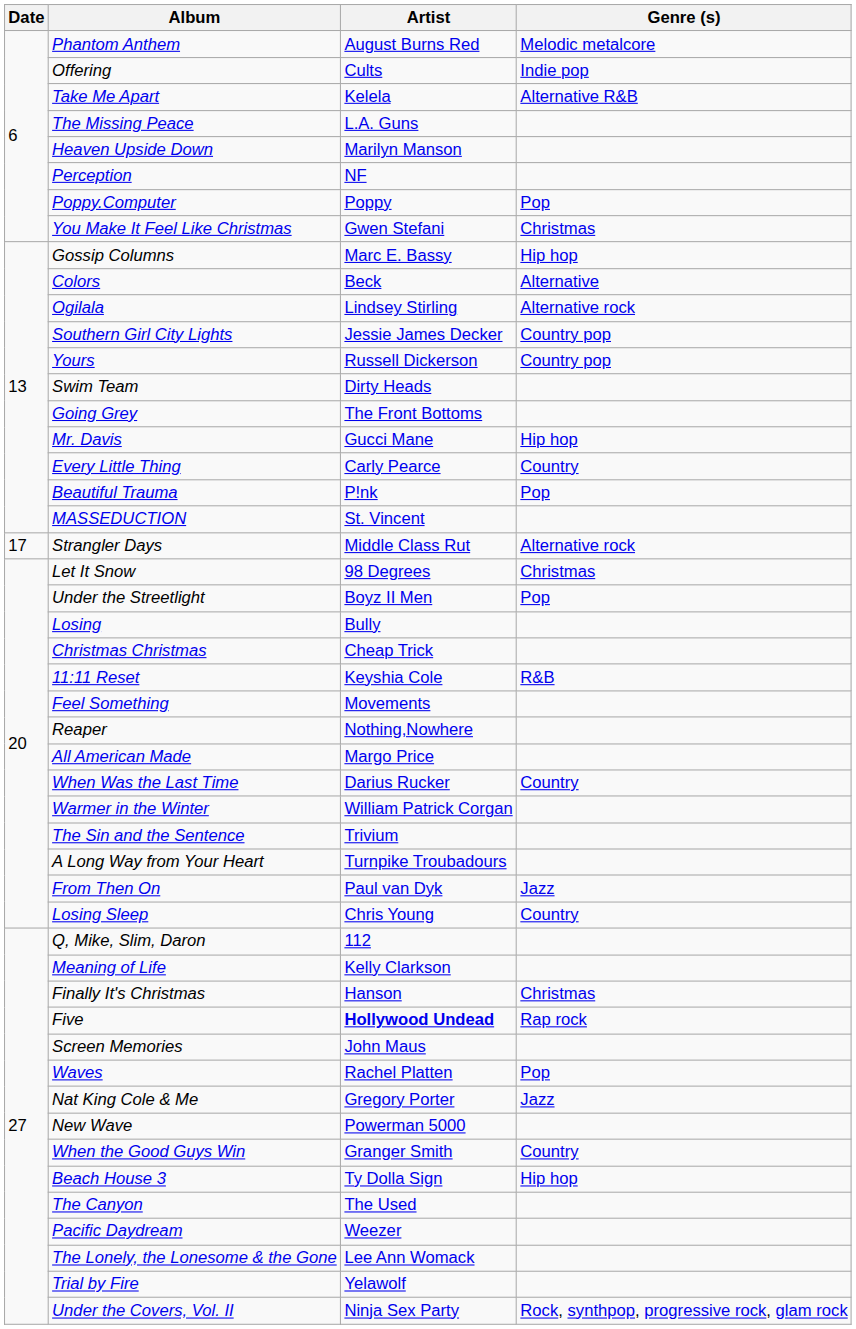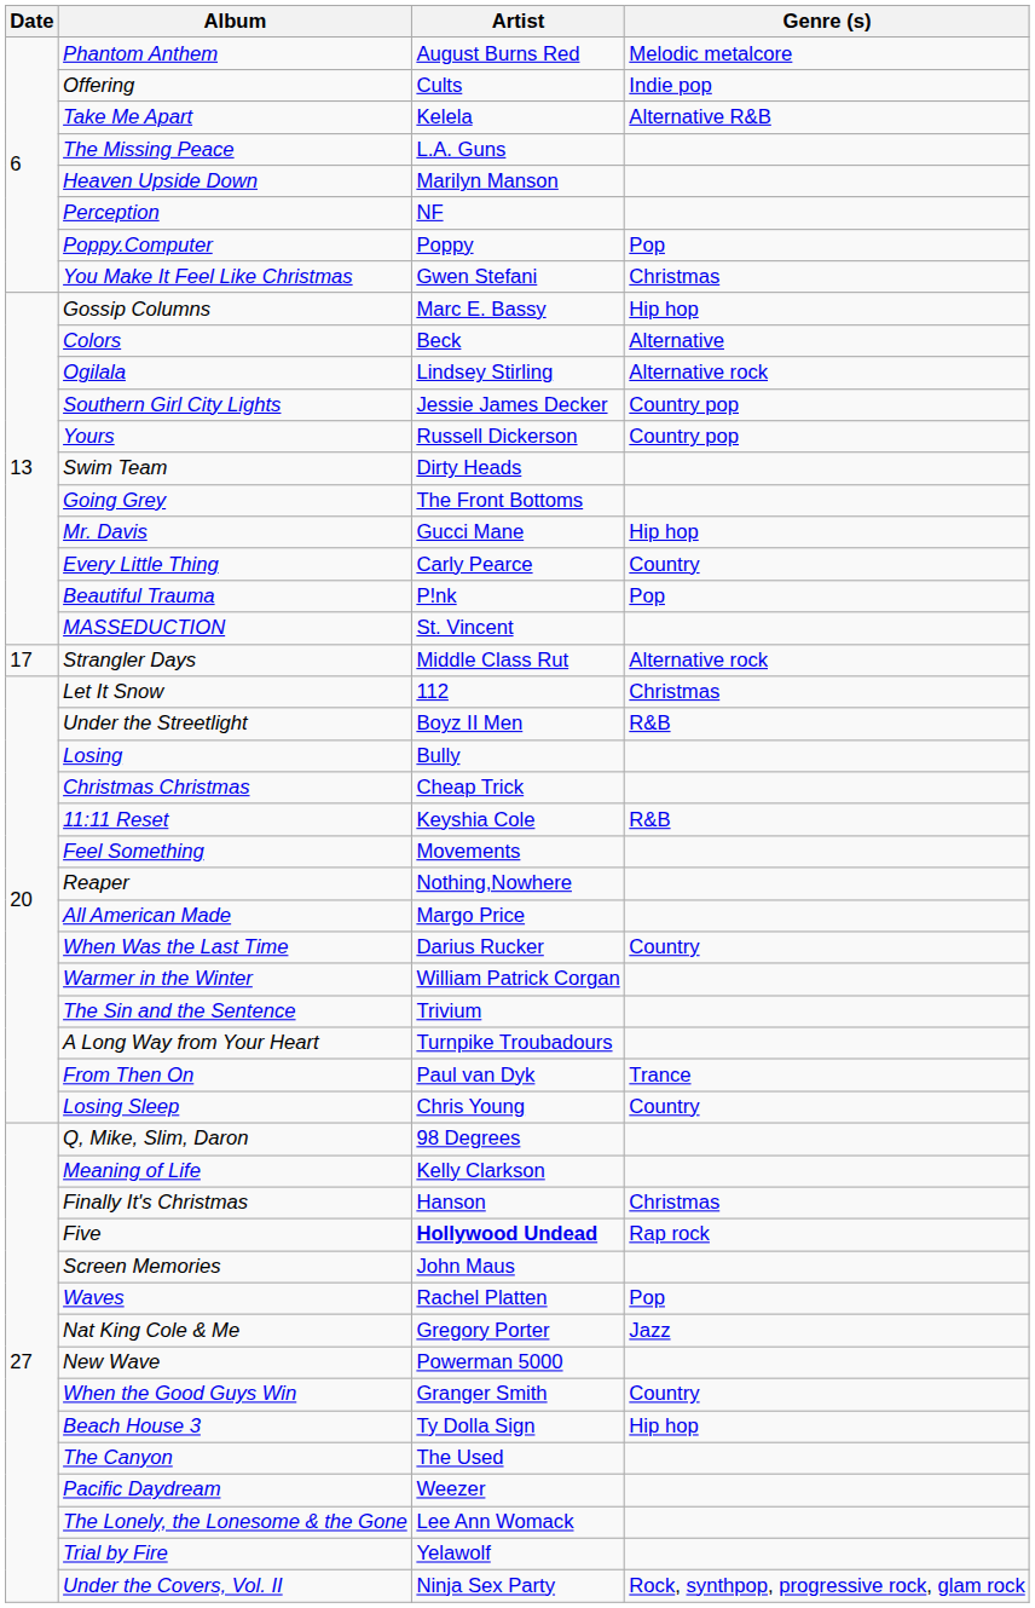Let It Snow | Artist: 98 Degrees -> 112
Under the Streetlight | Genre (s): Pop -> R&B
From Then On | Genre (s): Jazz -> Trance
Q, Mike, Slim, Daron | Artist: 112 -> 98 Degrees
